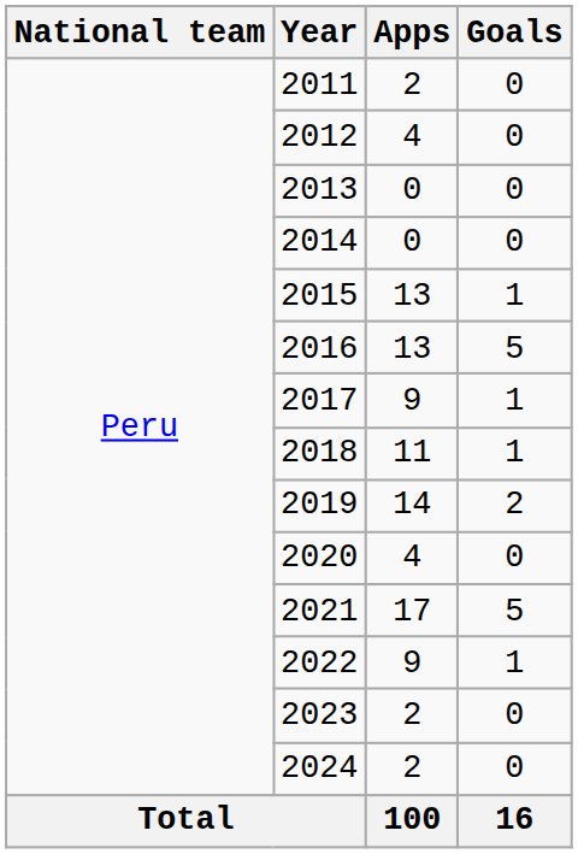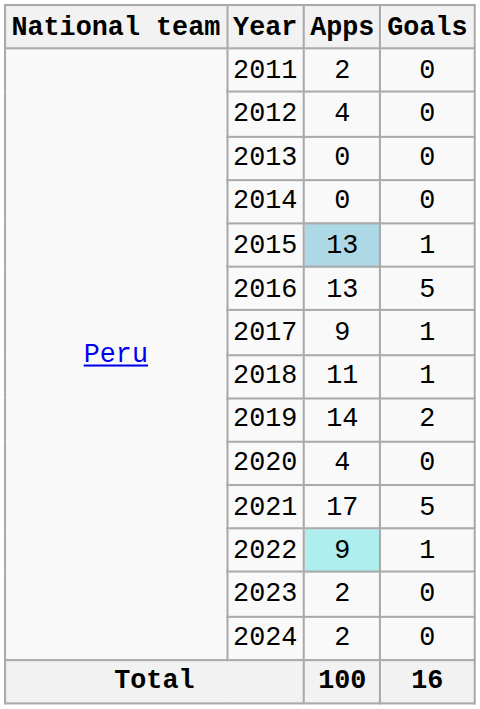2015 | Apps: no background -> lightblue background
2022 | Apps: no background -> paleturquoise background
